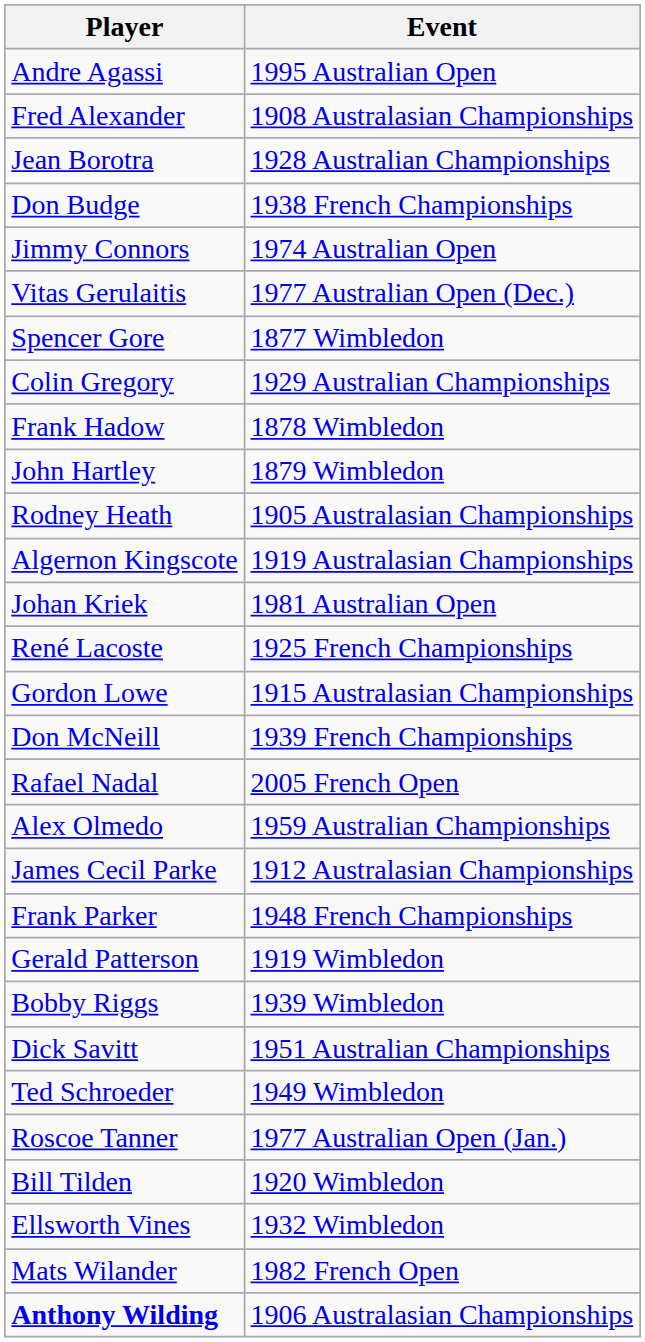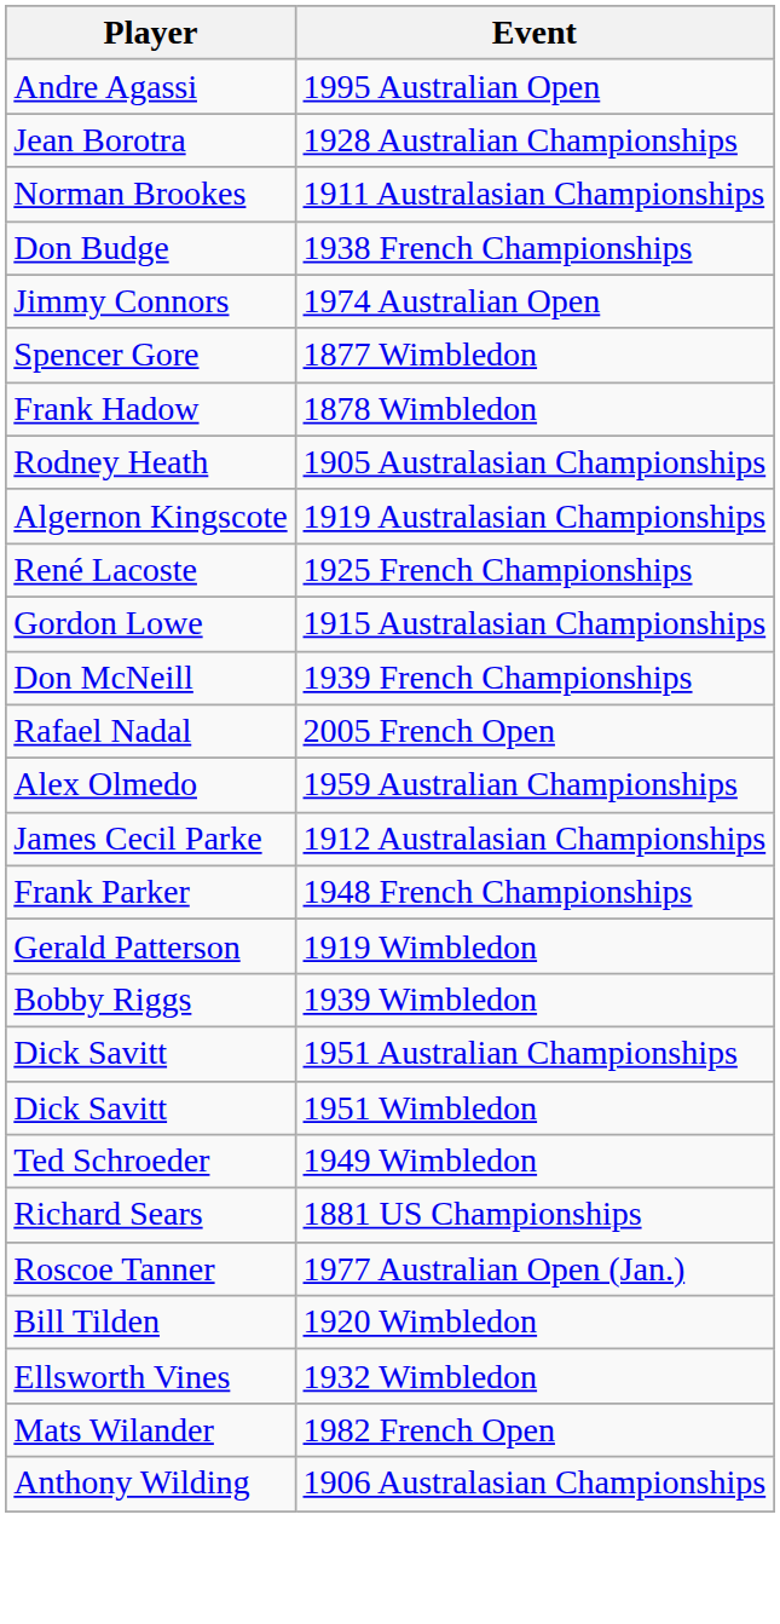- row: Fred Alexander | 1908 Australasian Championships
+ row: Norman Brookes | 1911 Australasian Championships
- row: Vitas Gerulaitis | 1977 Australian Open (Dec.)
- row: Colin Gregory | 1929 Australian Championships
- row: John Hartley | 1879 Wimbledon
- row: Johan Kriek | 1981 Australian Open
+ row: Dick Savitt | 1951 Wimbledon
+ row: Richard Sears | 1881 US Championships
1906 Australasian Championships | Player: bold -> normal
